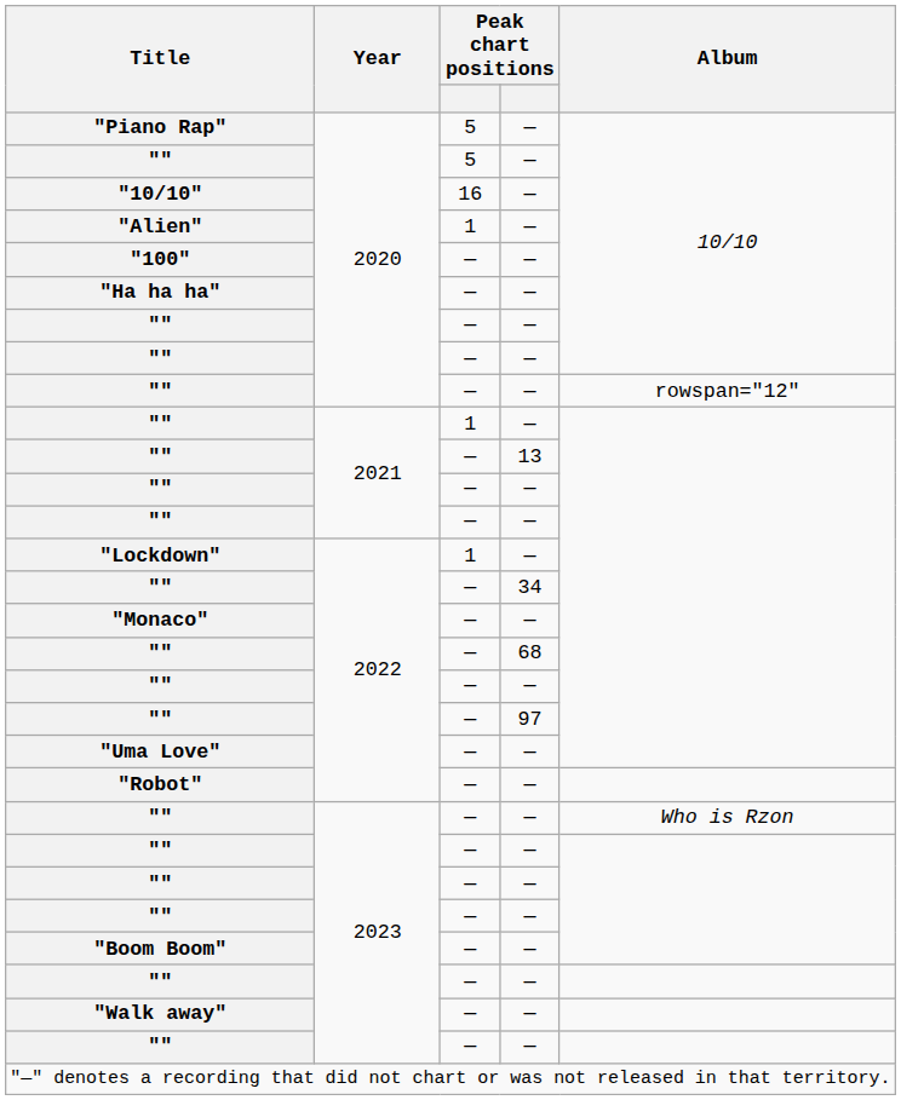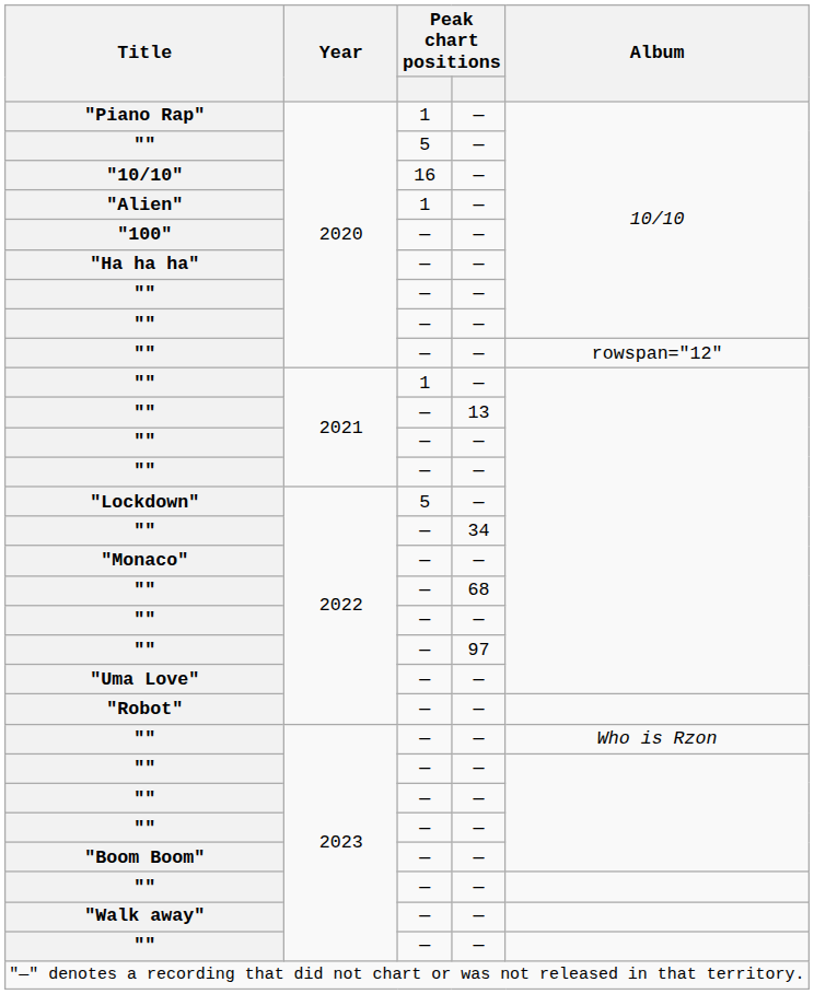"Piano Rap" | column 3: 5 -> 1
"Lockdown" | column 3: 1 -> 5
